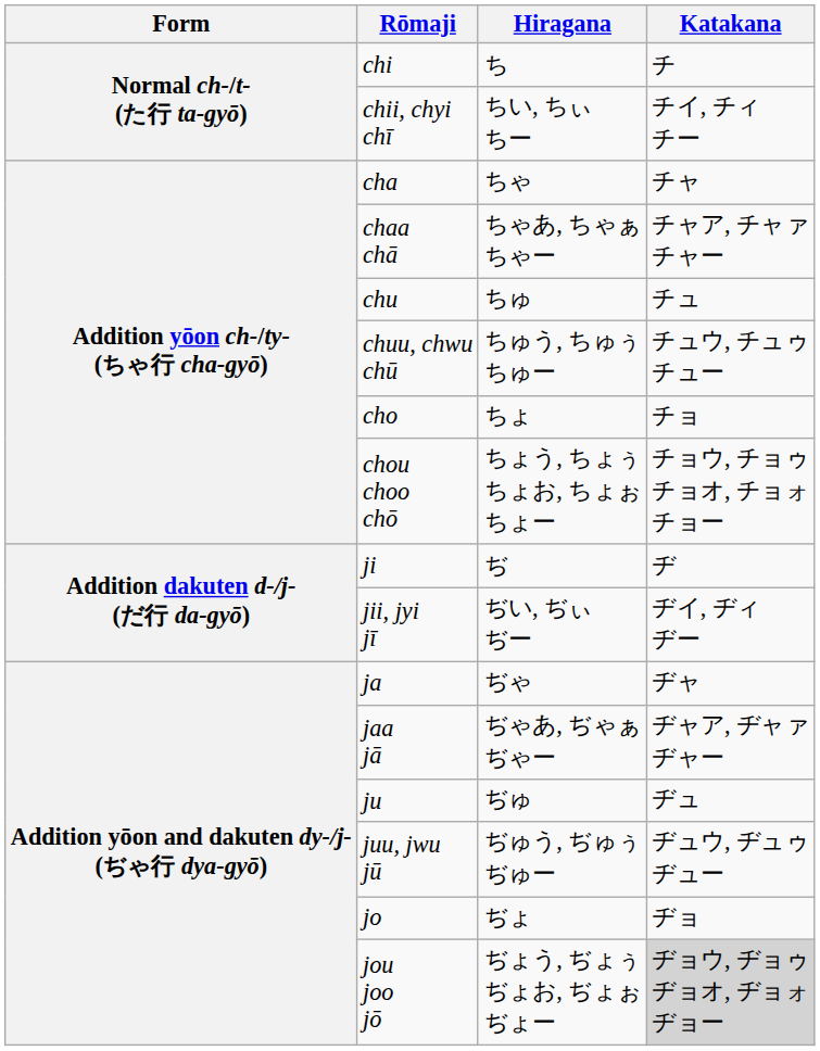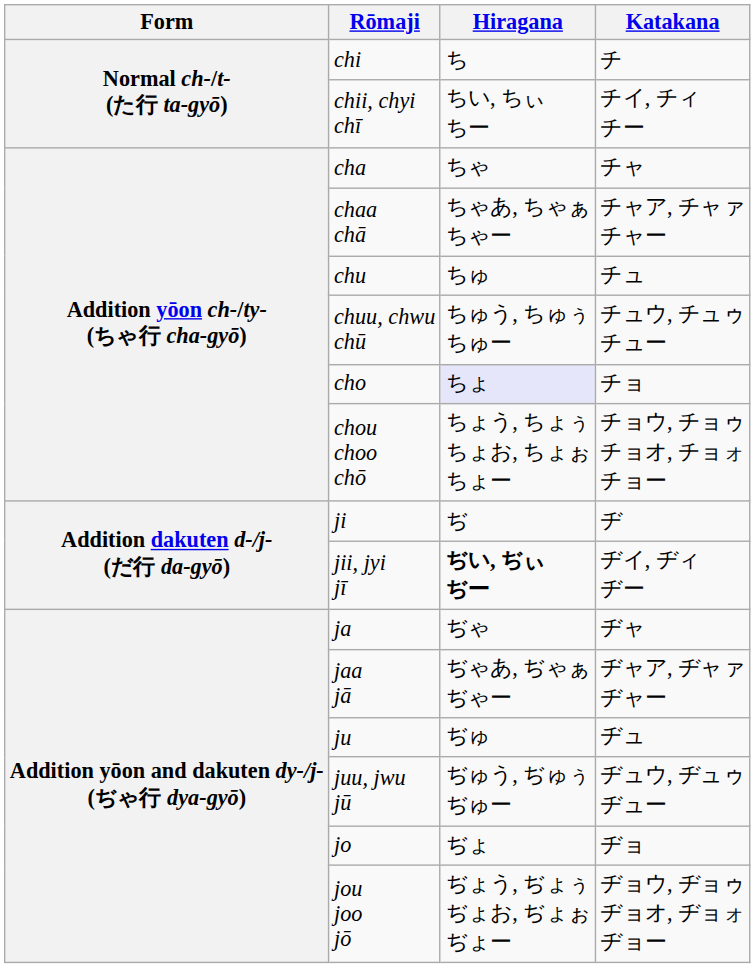cho | Hiragana: no background -> lavender background
jii, jyi jī | Hiragana: normal -> bold
jou joo jō | Katakana: lightgrey background -> no background
